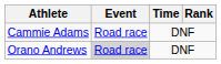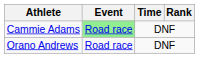Cammie Adams | Event: no background -> lightgreen background
Orano Andrews | Event: lightgrey background -> no background
